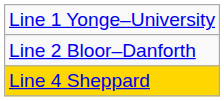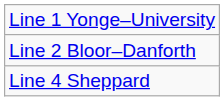row 3 | column 1: gold background -> no background
